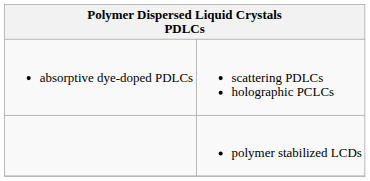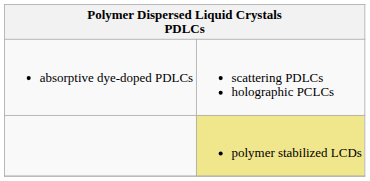row 3 | column 2: no background -> khaki background
